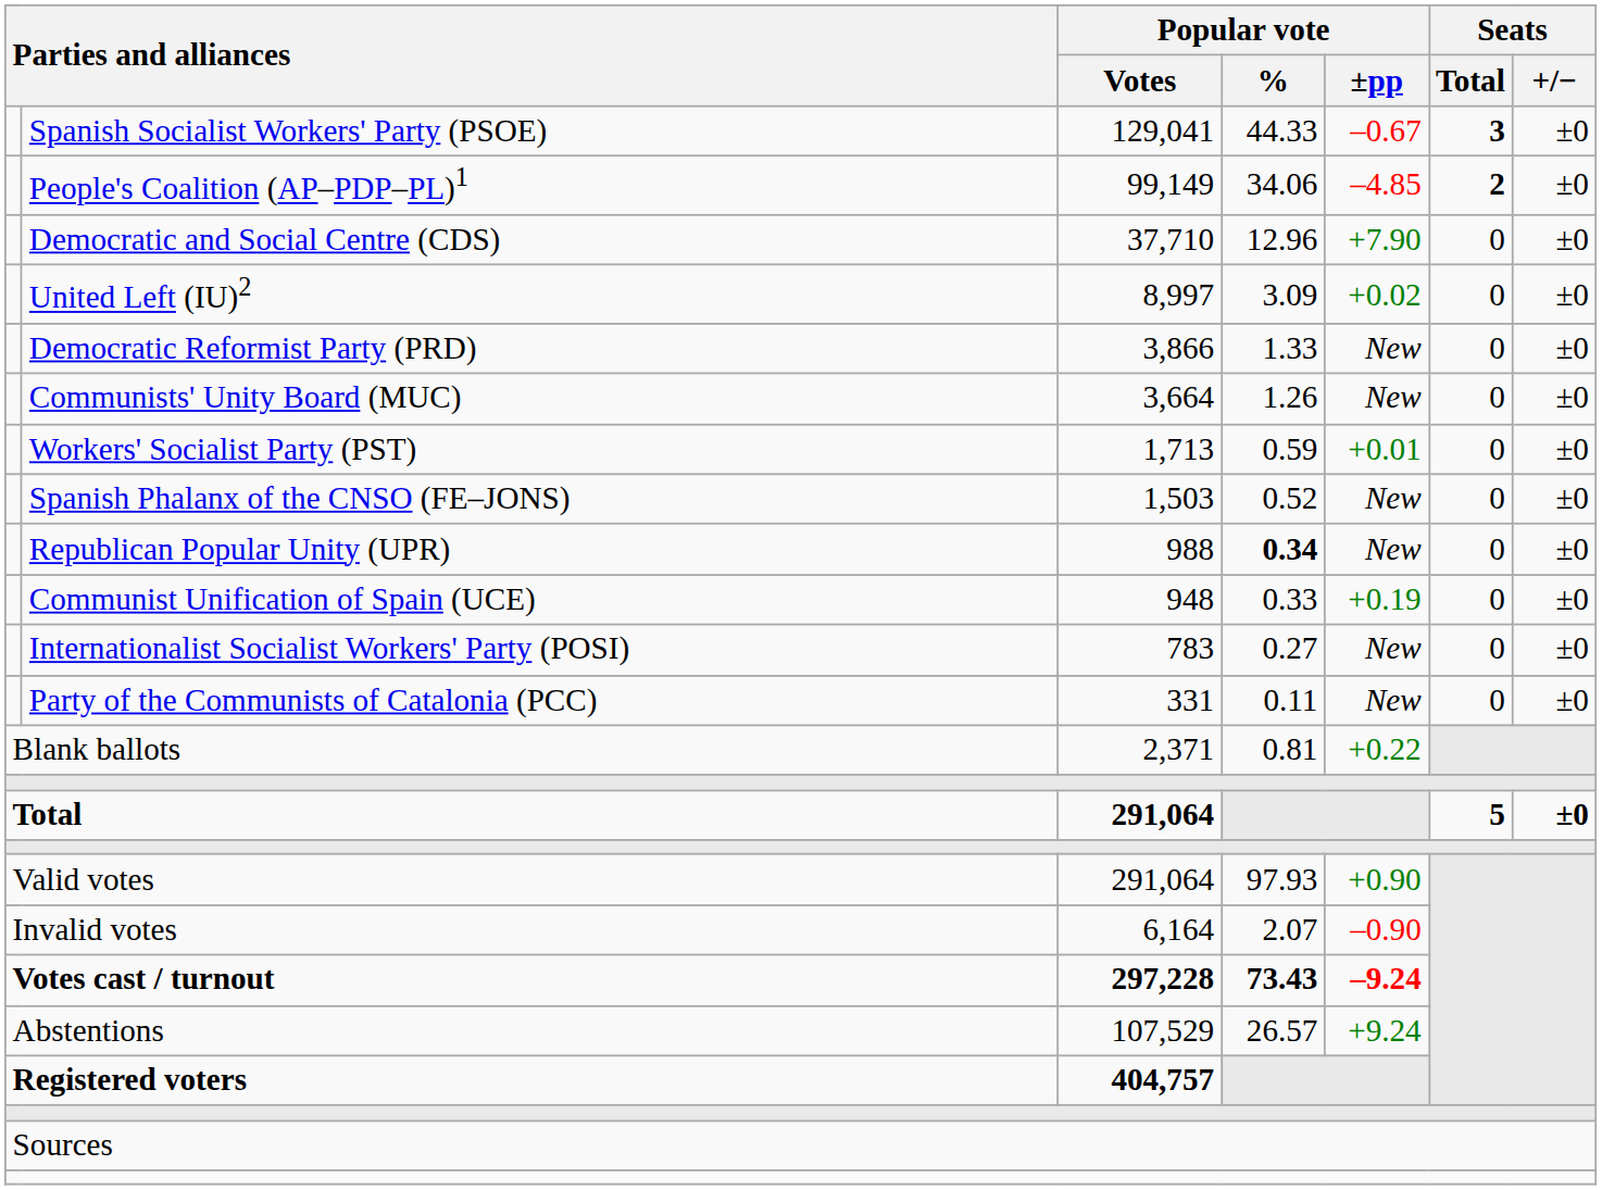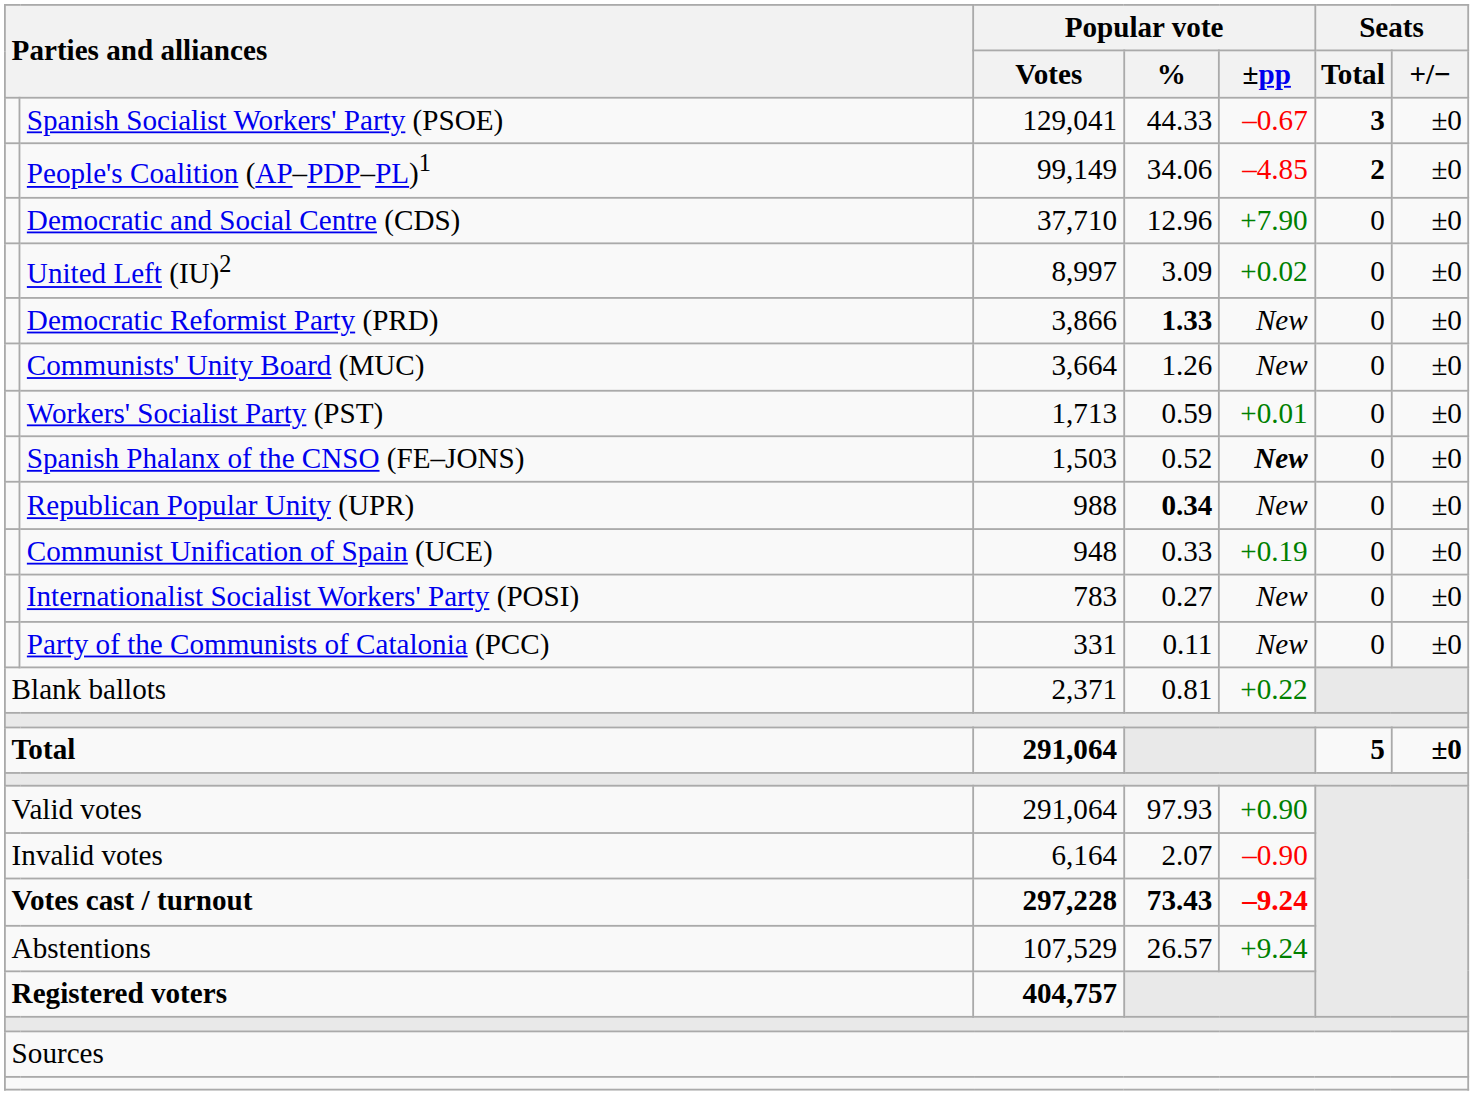Democratic Reformist Party (PRD) | Popular vote / %: normal -> bold
Spanish Phalanx of the CNSO (FE–JONS) | Popular vote / ±pp: normal -> bold
